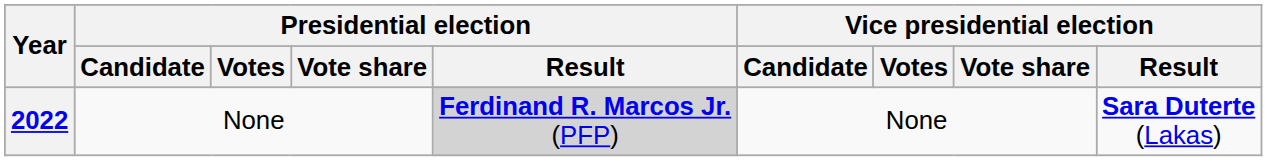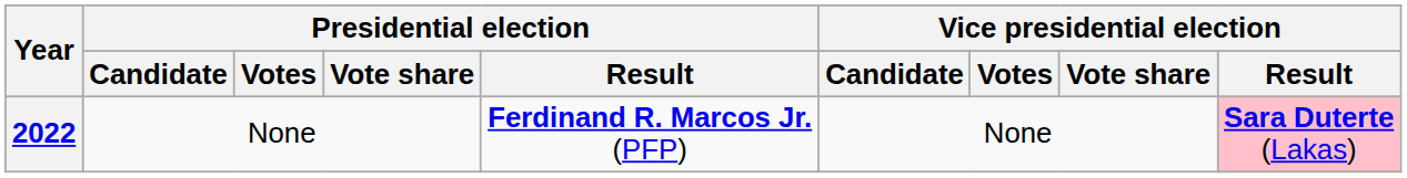2022 | Presidential election / Result: lightgrey background -> no background
2022 | Vice presidential election / Result: no background -> pink background
